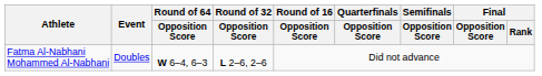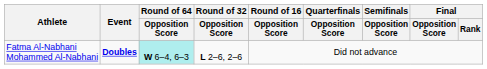Fatma Al-Nabhani Mohammed Al-Nabhani | Event: normal -> bold
Fatma Al-Nabhani Mohammed Al-Nabhani | Round of 64 / Opposition Score: no background -> paleturquoise background
